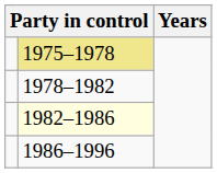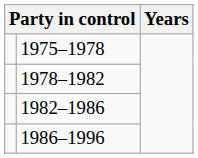1975–1978 | column 2: khaki background -> no background
1982–1986 | column 2: lightyellow background -> no background
